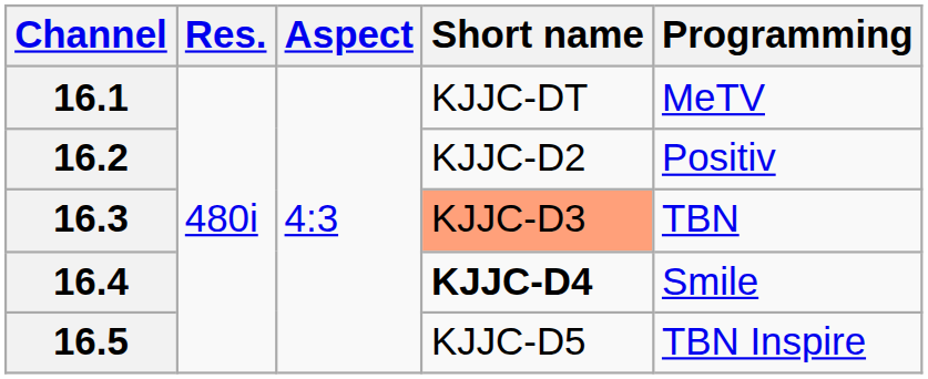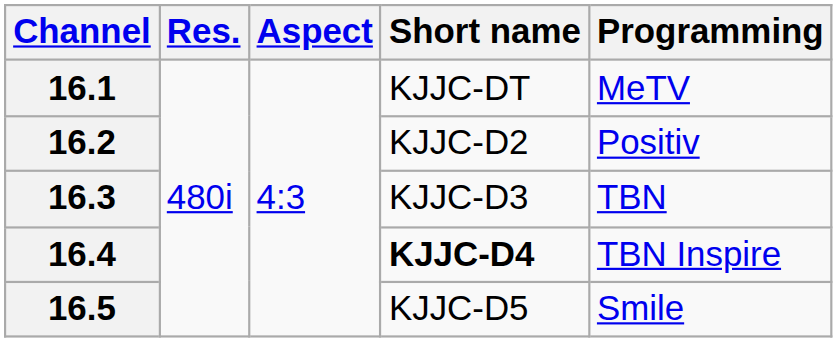16.3 | Short name: lightsalmon background -> no background
16.4 | Programming: Smile -> TBN Inspire
16.5 | Programming: TBN Inspire -> Smile
